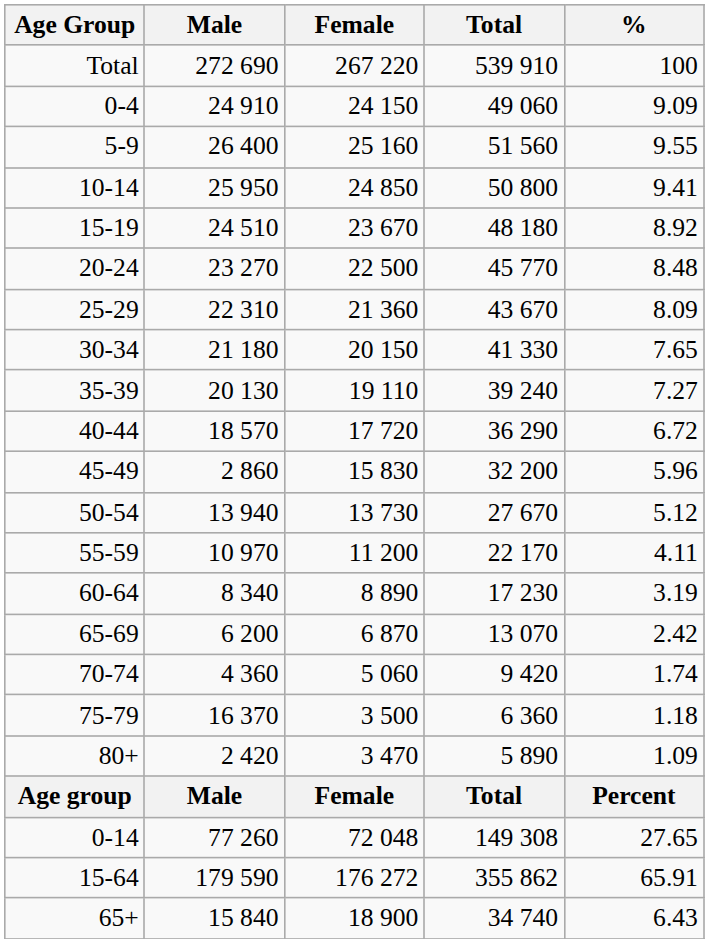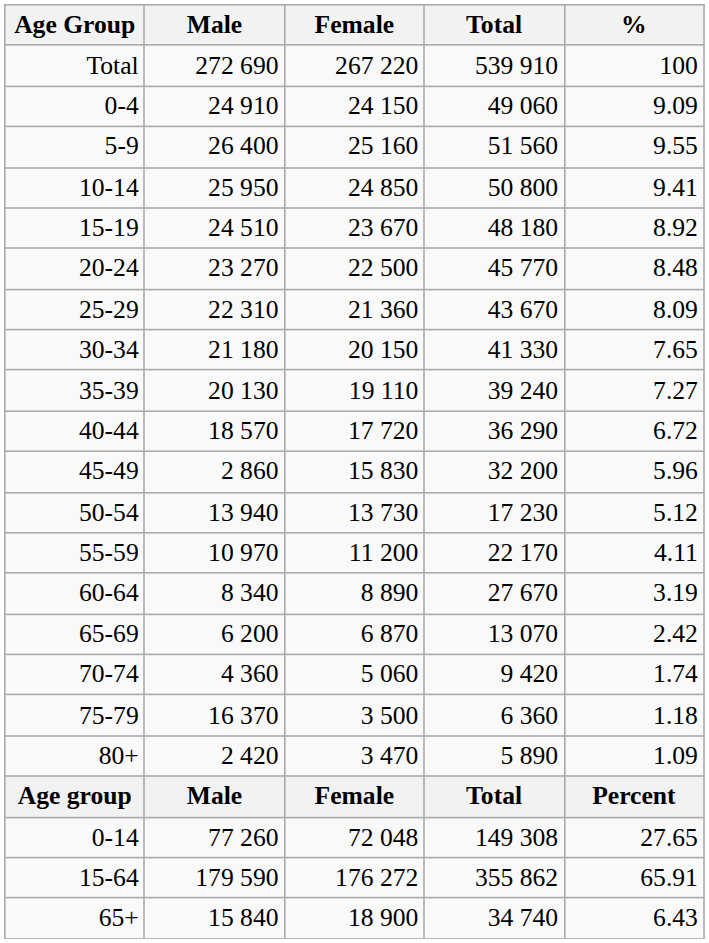50-54 | Total: 27 670 -> 17 230
60-64 | Total: 17 230 -> 27 670
